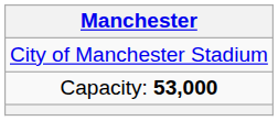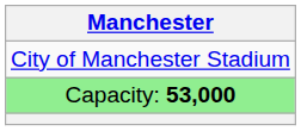row 3 | column 1: no background -> lightgreen background
